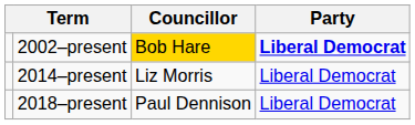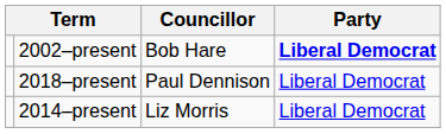2002–present | Councillor: gold background -> no background
rows swapped: 2014–present <-> 2018–present
